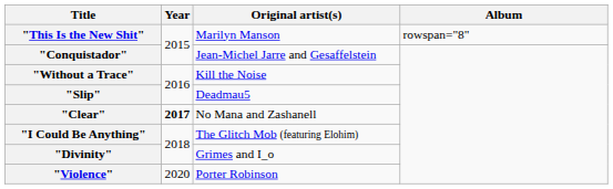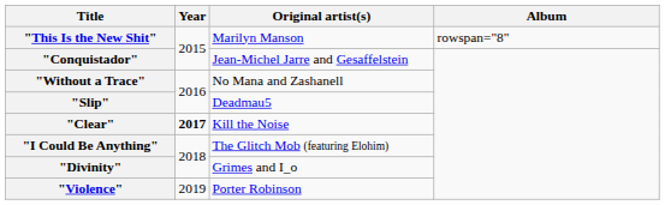"Without a Trace" | Original artist(s): Kill the Noise -> No Mana and Zashanell
"Clear" | Original artist(s): No Mana and Zashanell -> Kill the Noise
"Violence" | Year: 2020 -> 2019
